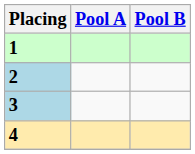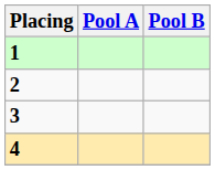2 | Placing: lightblue background -> no background
3 | Placing: lightblue background -> no background
